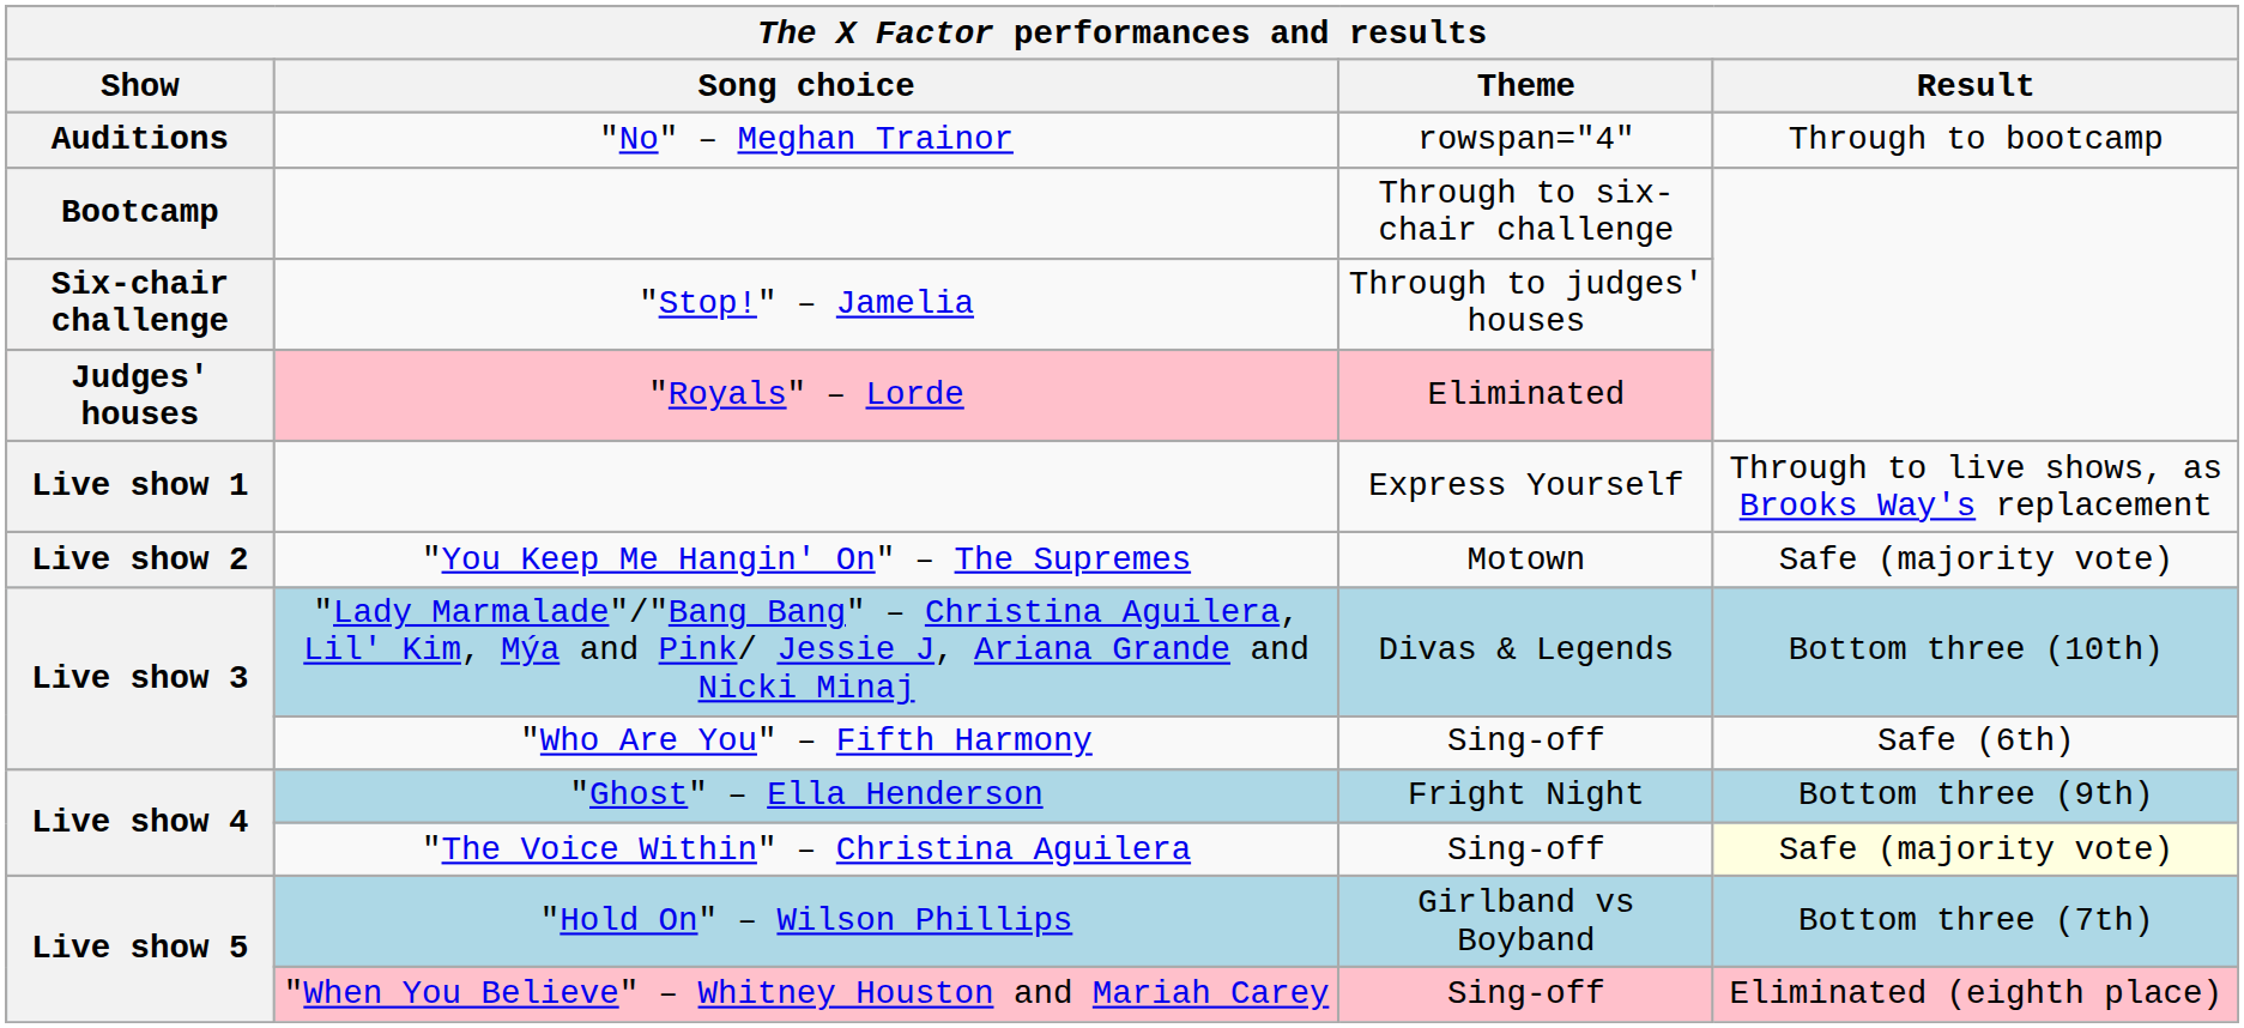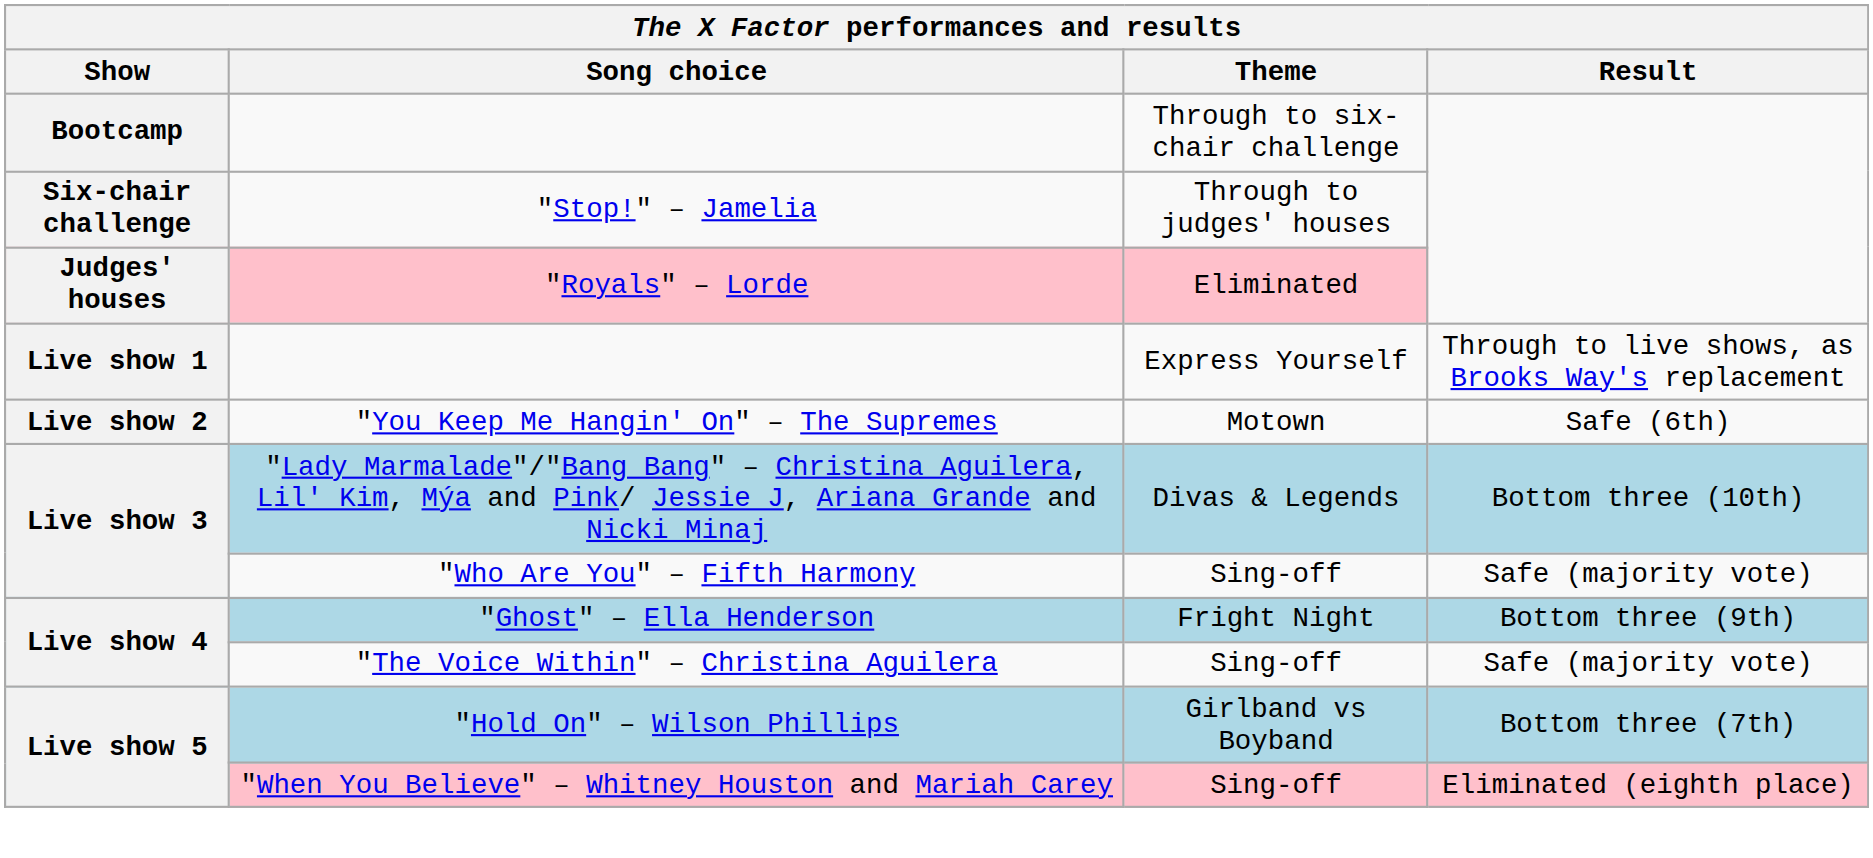- row: Auditions | "No" – Meghan Trainor | rowspan="4" | Through to bootcamp
"You Keep Me Hangin' On" – The Supremes | Result: Safe (majority vote) -> Safe (6th)
"Who Are You" – Fifth Harmony | Result: Safe (6th) -> Safe (majority vote)
"The Voice Within" – Christina Aguilera | Result: lightyellow background -> no background
